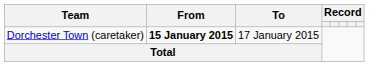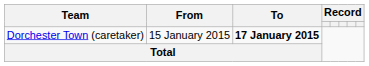Dorchester Town (caretaker) | From: bold -> normal
Dorchester Town (caretaker) | To: normal -> bold
